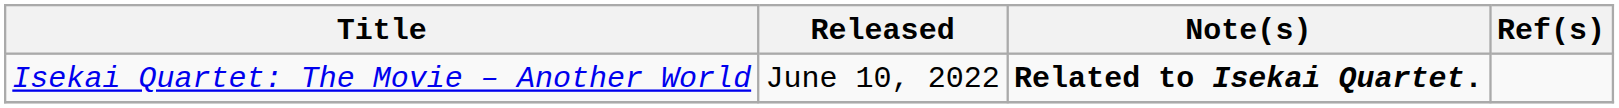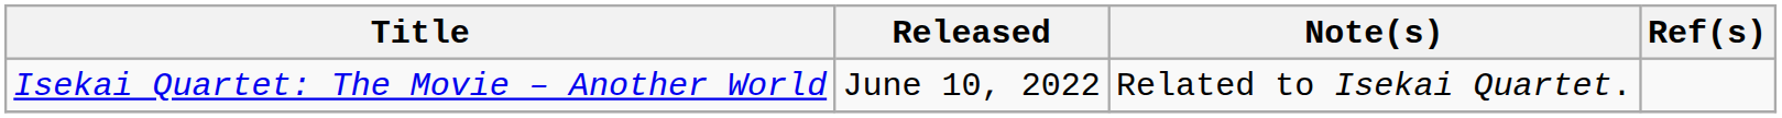Isekai Quartet: The Movie – Another World | Note(s): bold -> normal
